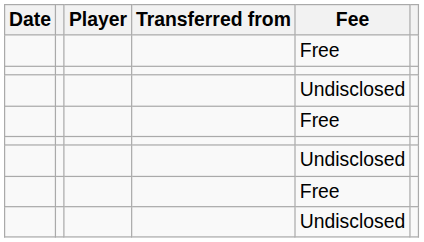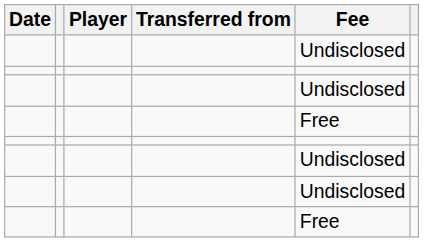row 2 | Fee: Free -> Undisclosed
row 8 | Fee: Free -> Undisclosed
row 9 | Fee: Undisclosed -> Free
